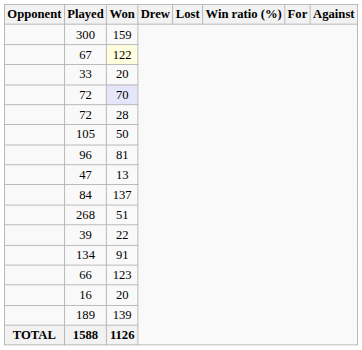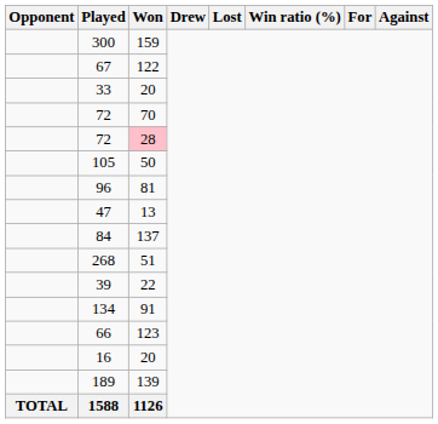67 | Won: lightyellow background -> no background
72 / 70 | Won: lavender background -> no background
72 / 28 | Won: no background -> pink background
